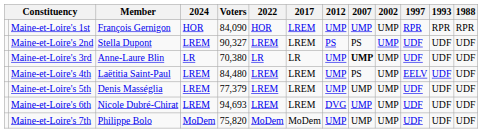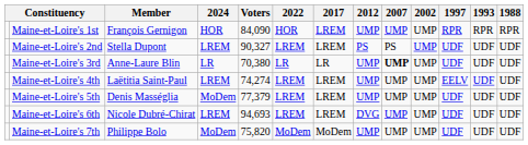Maine-et-Loire's 4th | Voters: 84,480 -> 74,274
Maine-et-Loire's 4th | 2007: PS -> UMP
Maine-et-Loire's 5th | 2024: LREM -> MoDem
